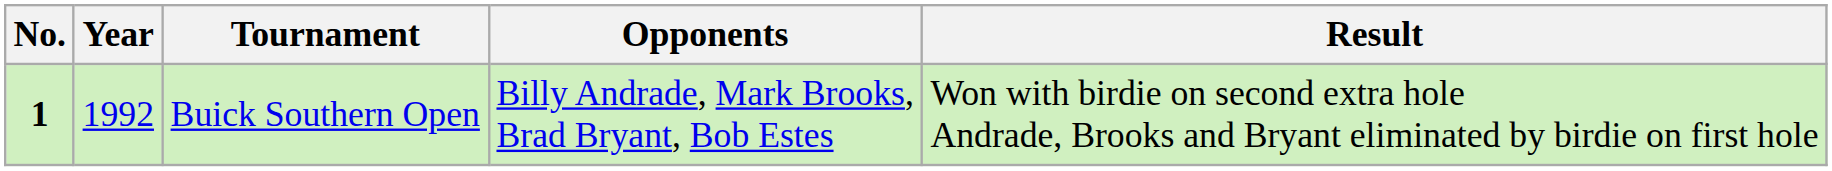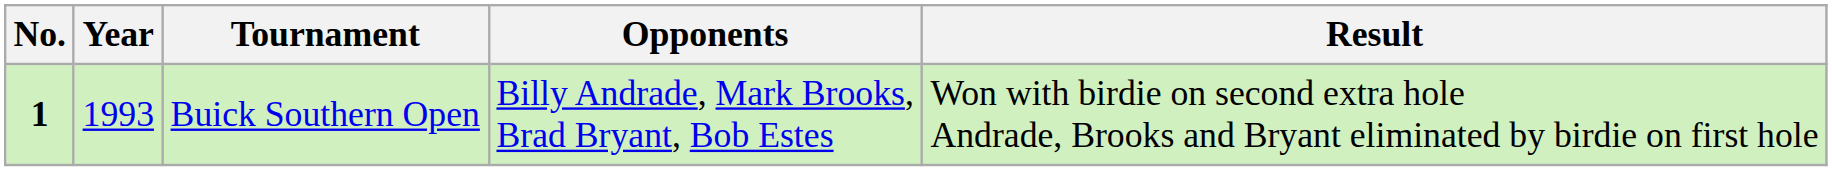Buick Southern Open | Year: 1992 -> 1993
